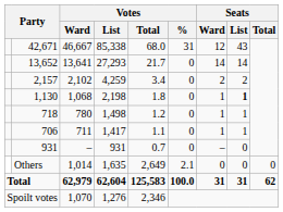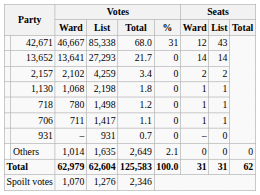1,130 | Seats / List: bold -> normal
